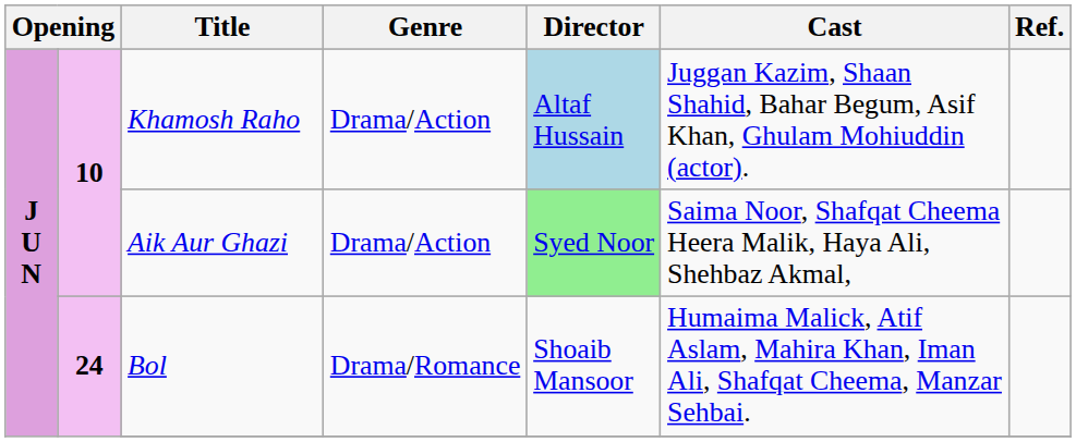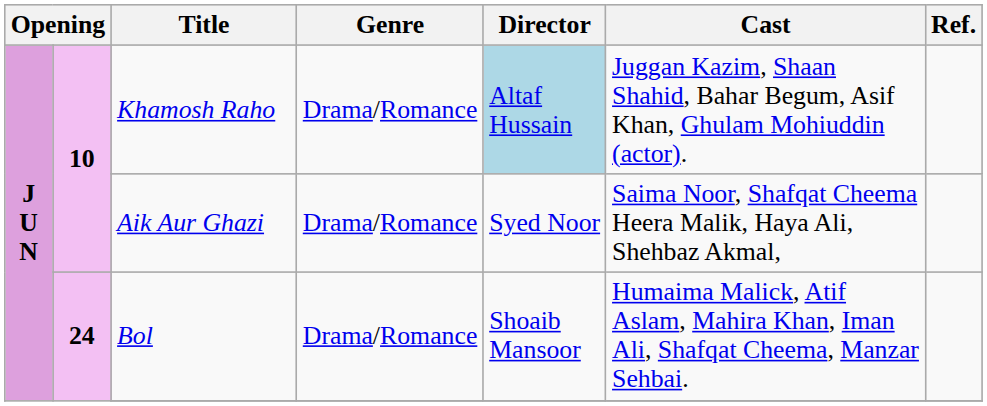Khamosh Raho | Genre: Drama/Action -> Drama/Romance
Aik Aur Ghazi | Genre: Drama/Action -> Drama/Romance
Aik Aur Ghazi | Director: lightgreen background -> no background
